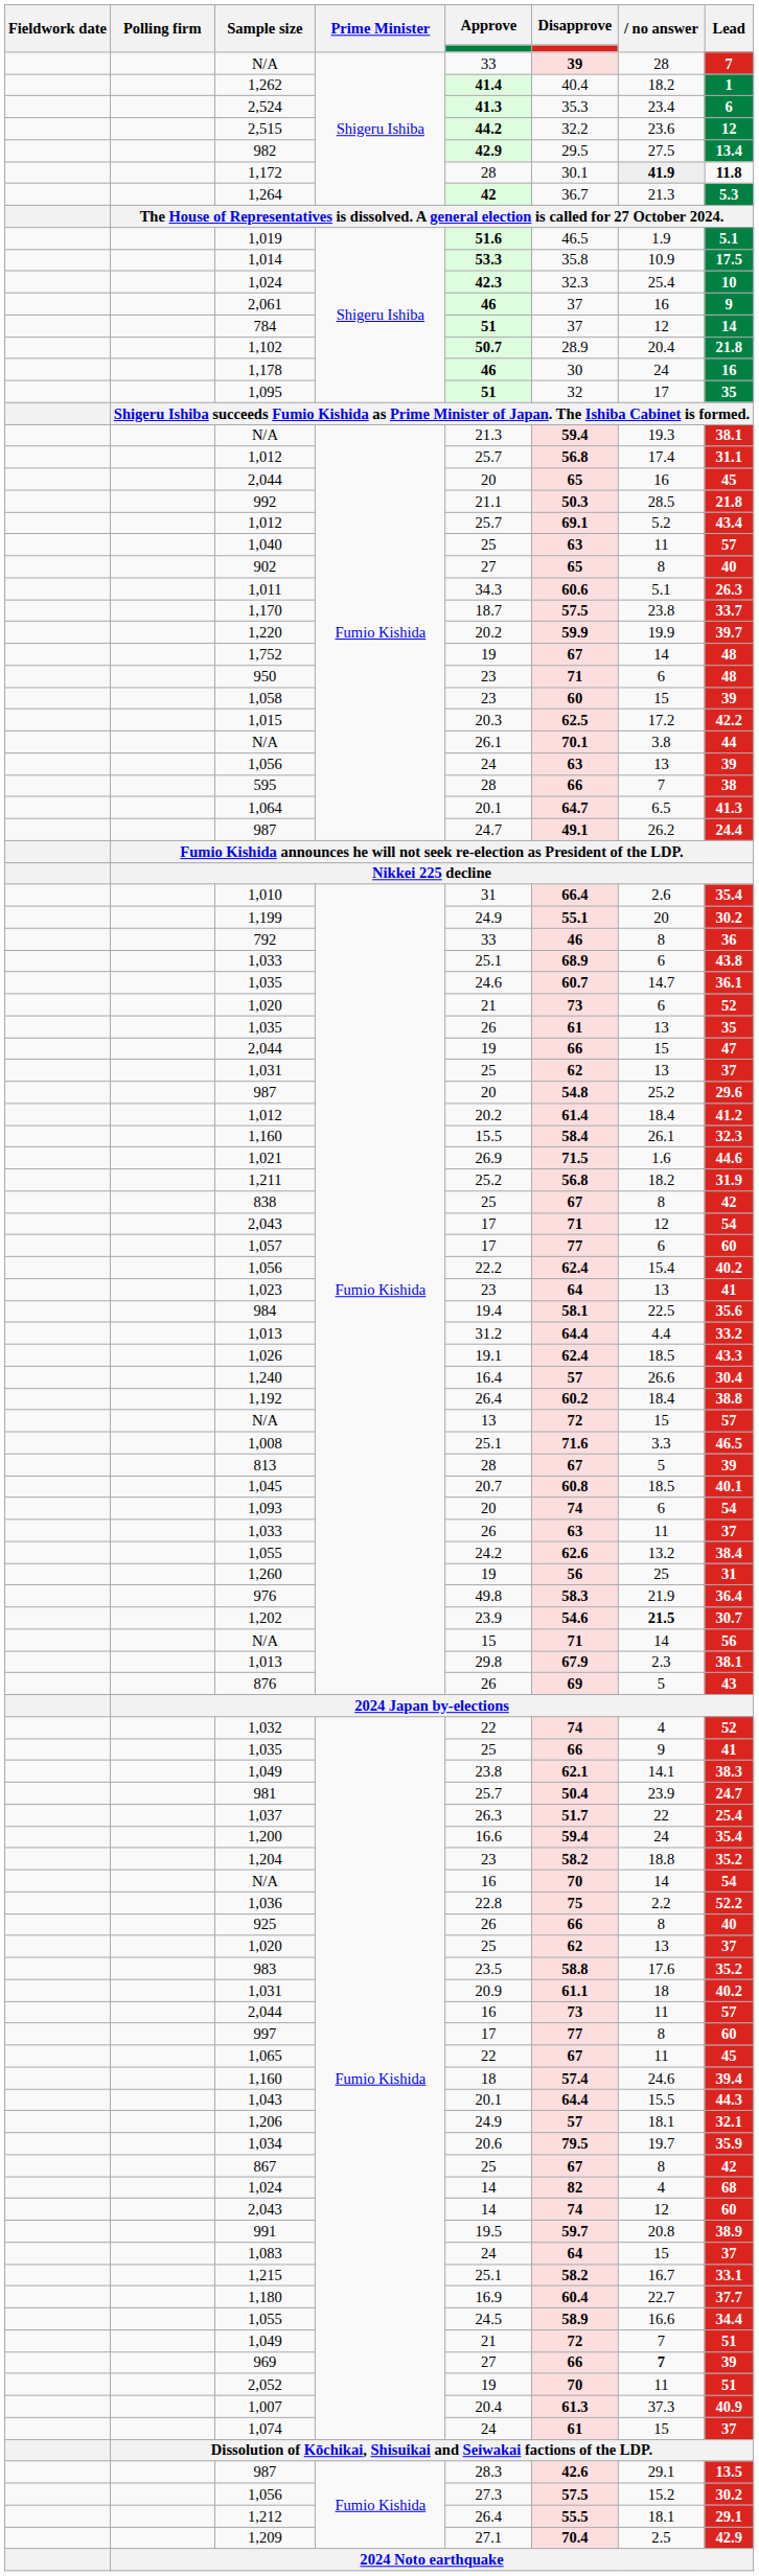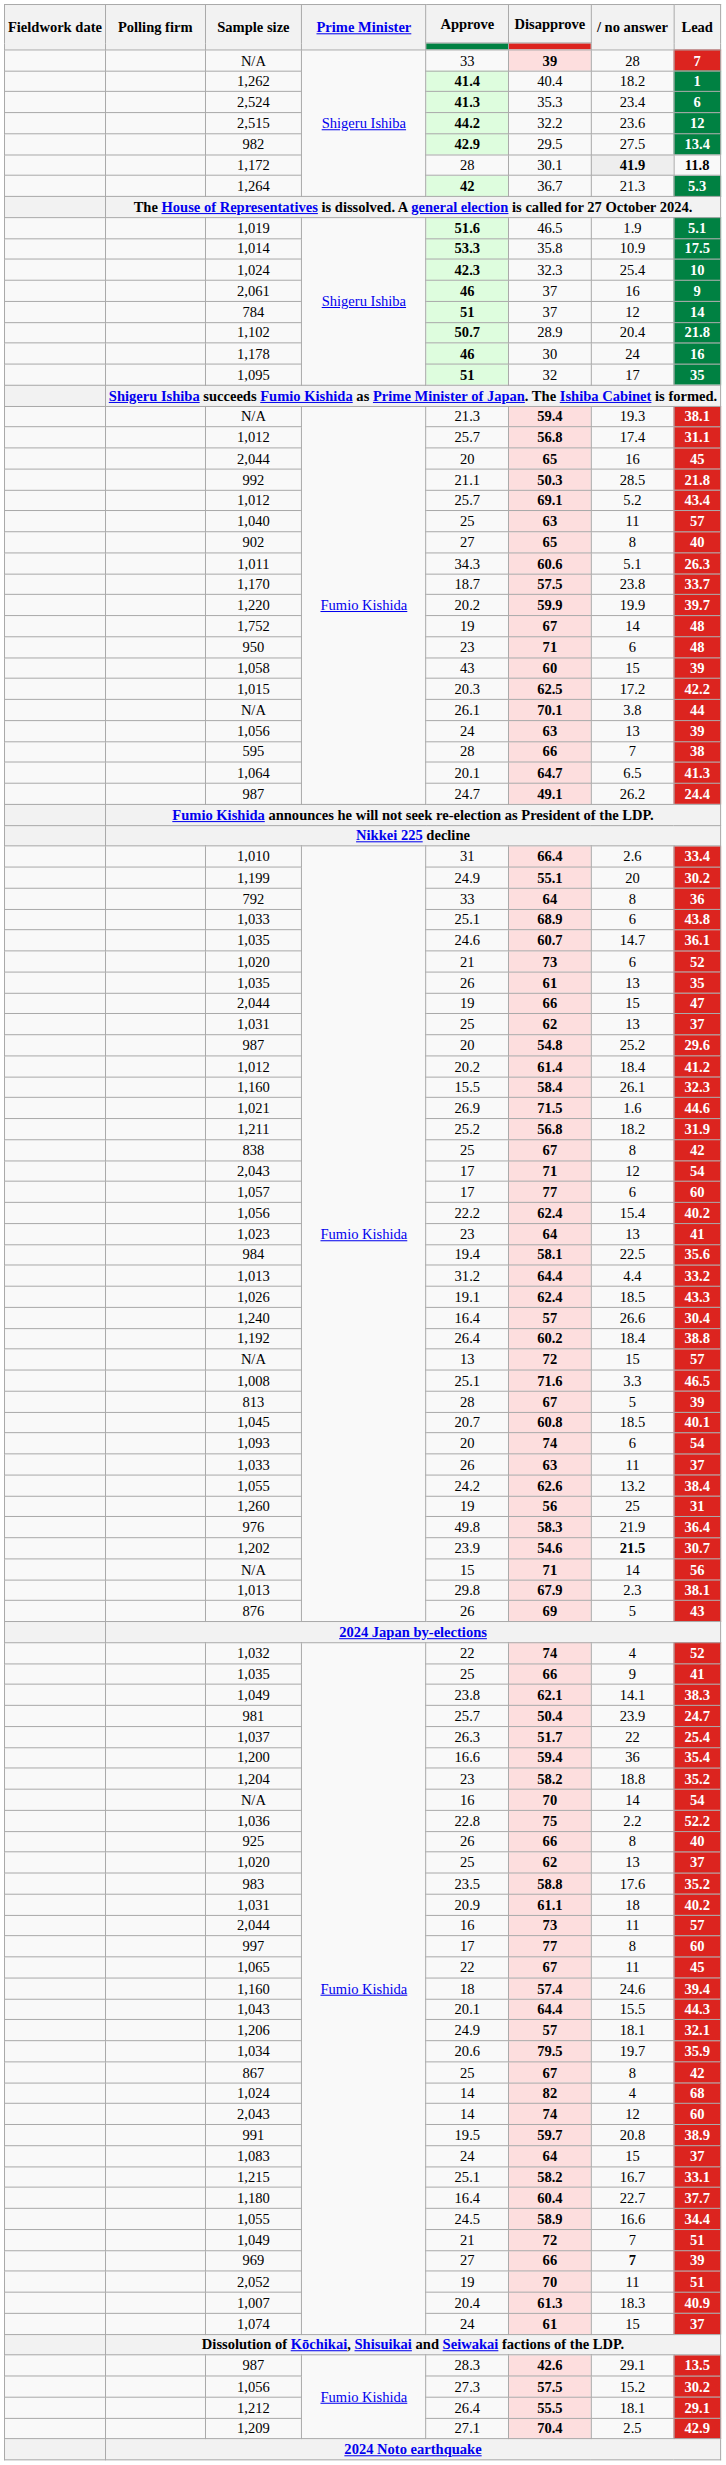1,058 | Approve: 23 -> 43
1,010 | Lead: 35.4 -> 33.4
792 | Disapprove: 46 -> 64
1,200 | no answer: 24 -> 36
1,180 | Approve: 16.9 -> 16.4
1,007 | no answer: 37.3 -> 18.3
